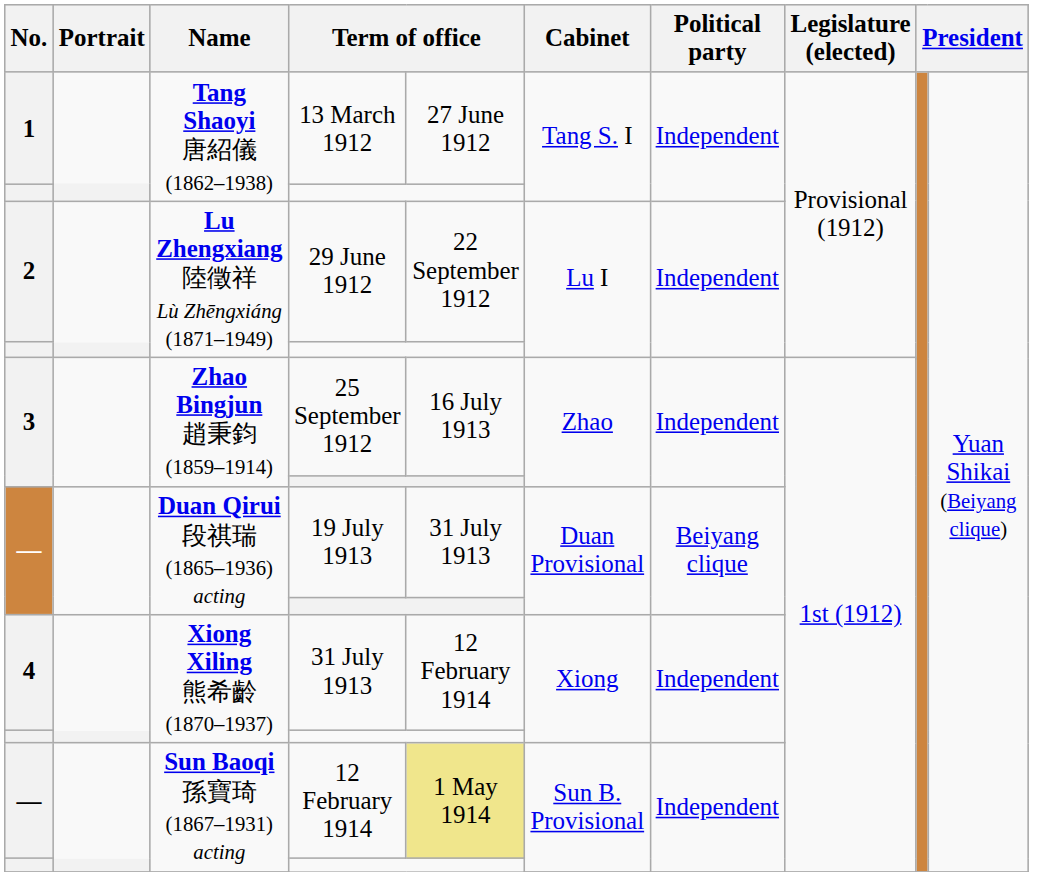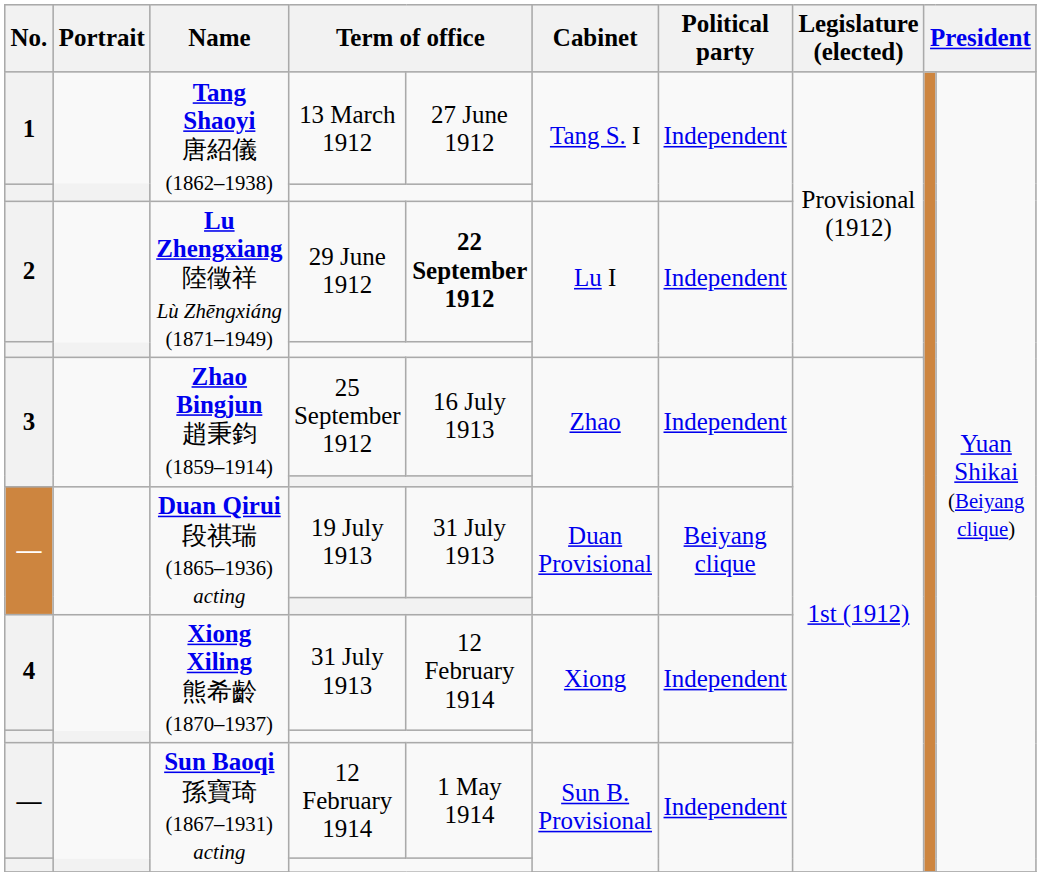Lu Zhengxiang 陸徵祥 Lù Zhēngxiáng (1871–1949) / 29 June 1912 | column 5: normal -> bold
Sun Baoqi 孫寶琦 (1867–1931) acting / 12 February 1914 | column 5: khaki background -> no background
